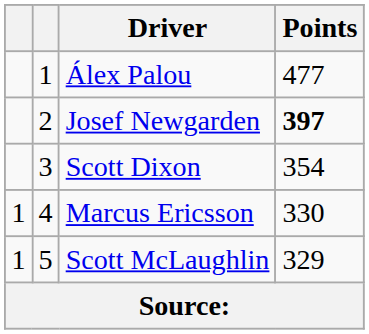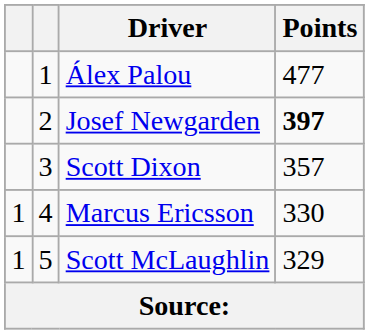Scott Dixon | Points: 354 -> 357
